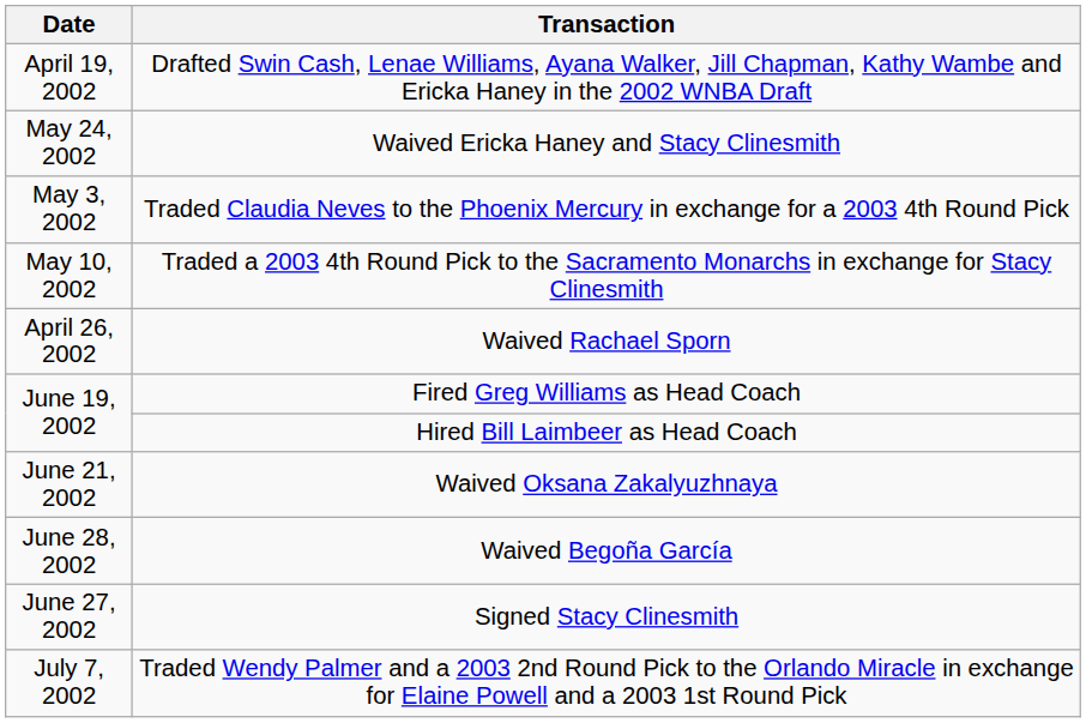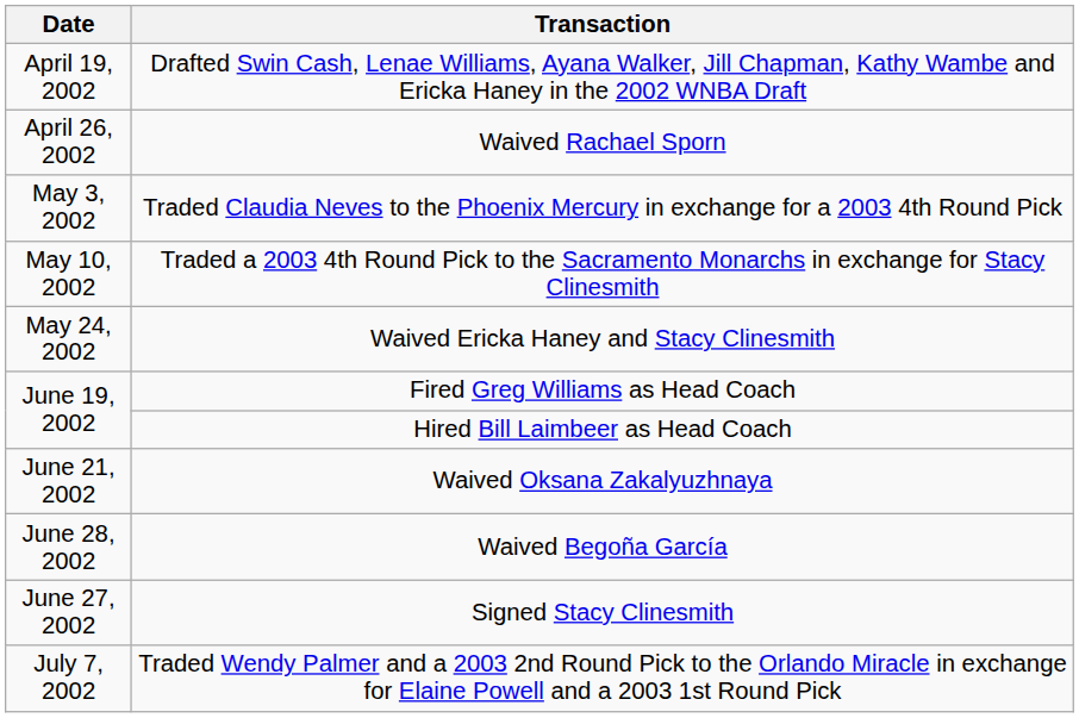rows swapped: Waived Rachael Sporn <-> Waived Ericka Haney and Stacy Clinesmith
